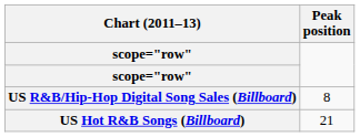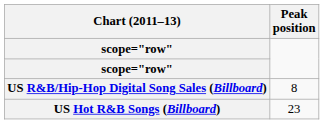US Hot R&B Songs (Billboard) | Peak position: 21 -> 23
